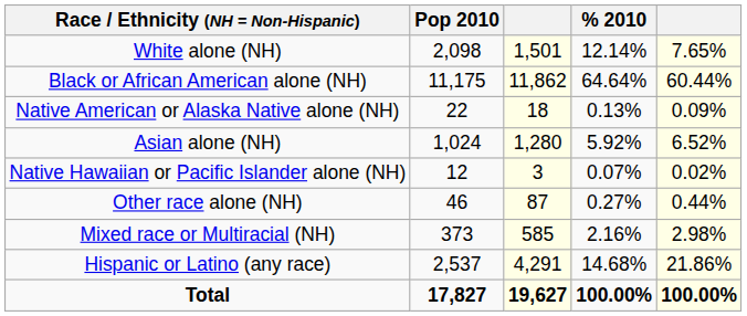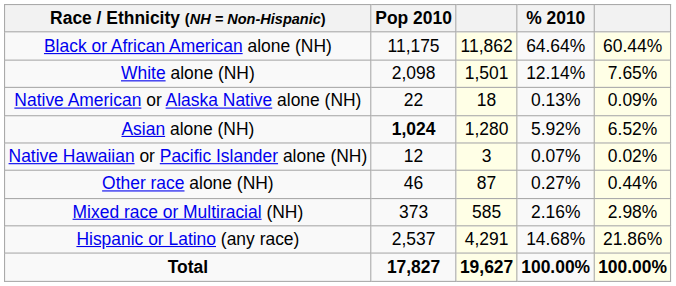rows swapped: White alone (NH) <-> Black or African American alone (NH)
Asian alone (NH) | Pop 2010: normal -> bold
